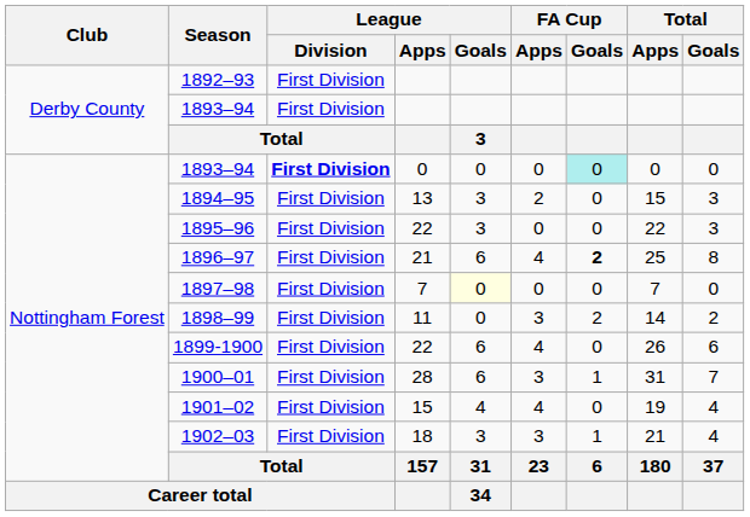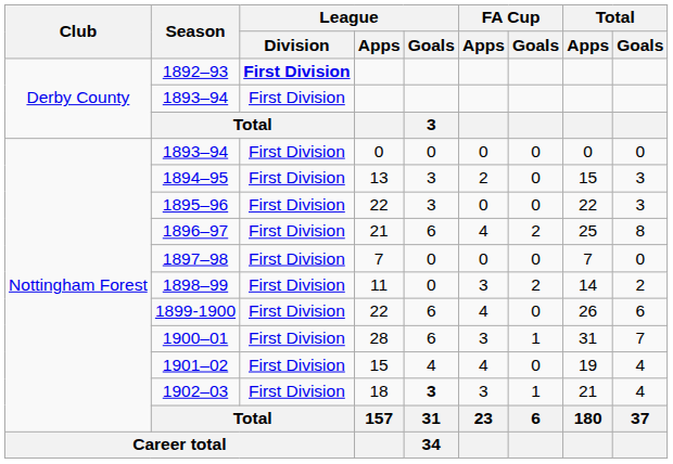1892–93 | League / Division: normal -> bold
1893–94 / 0 | League / Division: bold -> normal
1893–94 / 0 | FA Cup / Goals: paleturquoise background -> no background
1896–97 | FA Cup / Goals: bold -> normal
1897–98 | League / Goals: lightyellow background -> no background
1902–03 | League / Goals: normal -> bold
